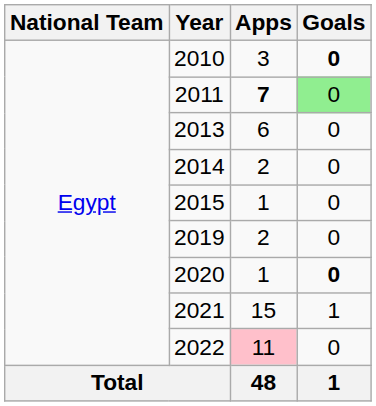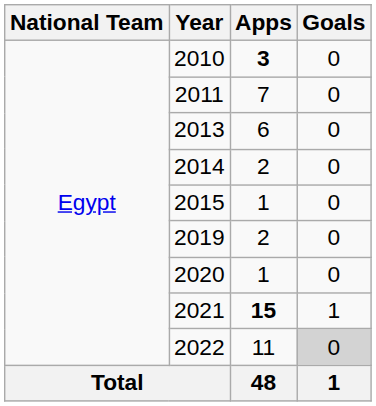2010 | Apps: normal -> bold
2010 | Goals: bold -> normal
2011 | Apps: bold -> normal
2011 | Goals: lightgreen background -> no background
2020 | Goals: bold -> normal
2021 | Apps: normal -> bold
2022 | Apps: pink background -> no background
2022 | Goals: no background -> lightgrey background
